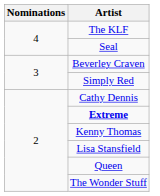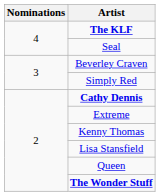The KLF | Artist: normal -> bold
Cathy Dennis | Artist: normal -> bold
Extreme | Artist: bold -> normal
The Wonder Stuff | Artist: normal -> bold
